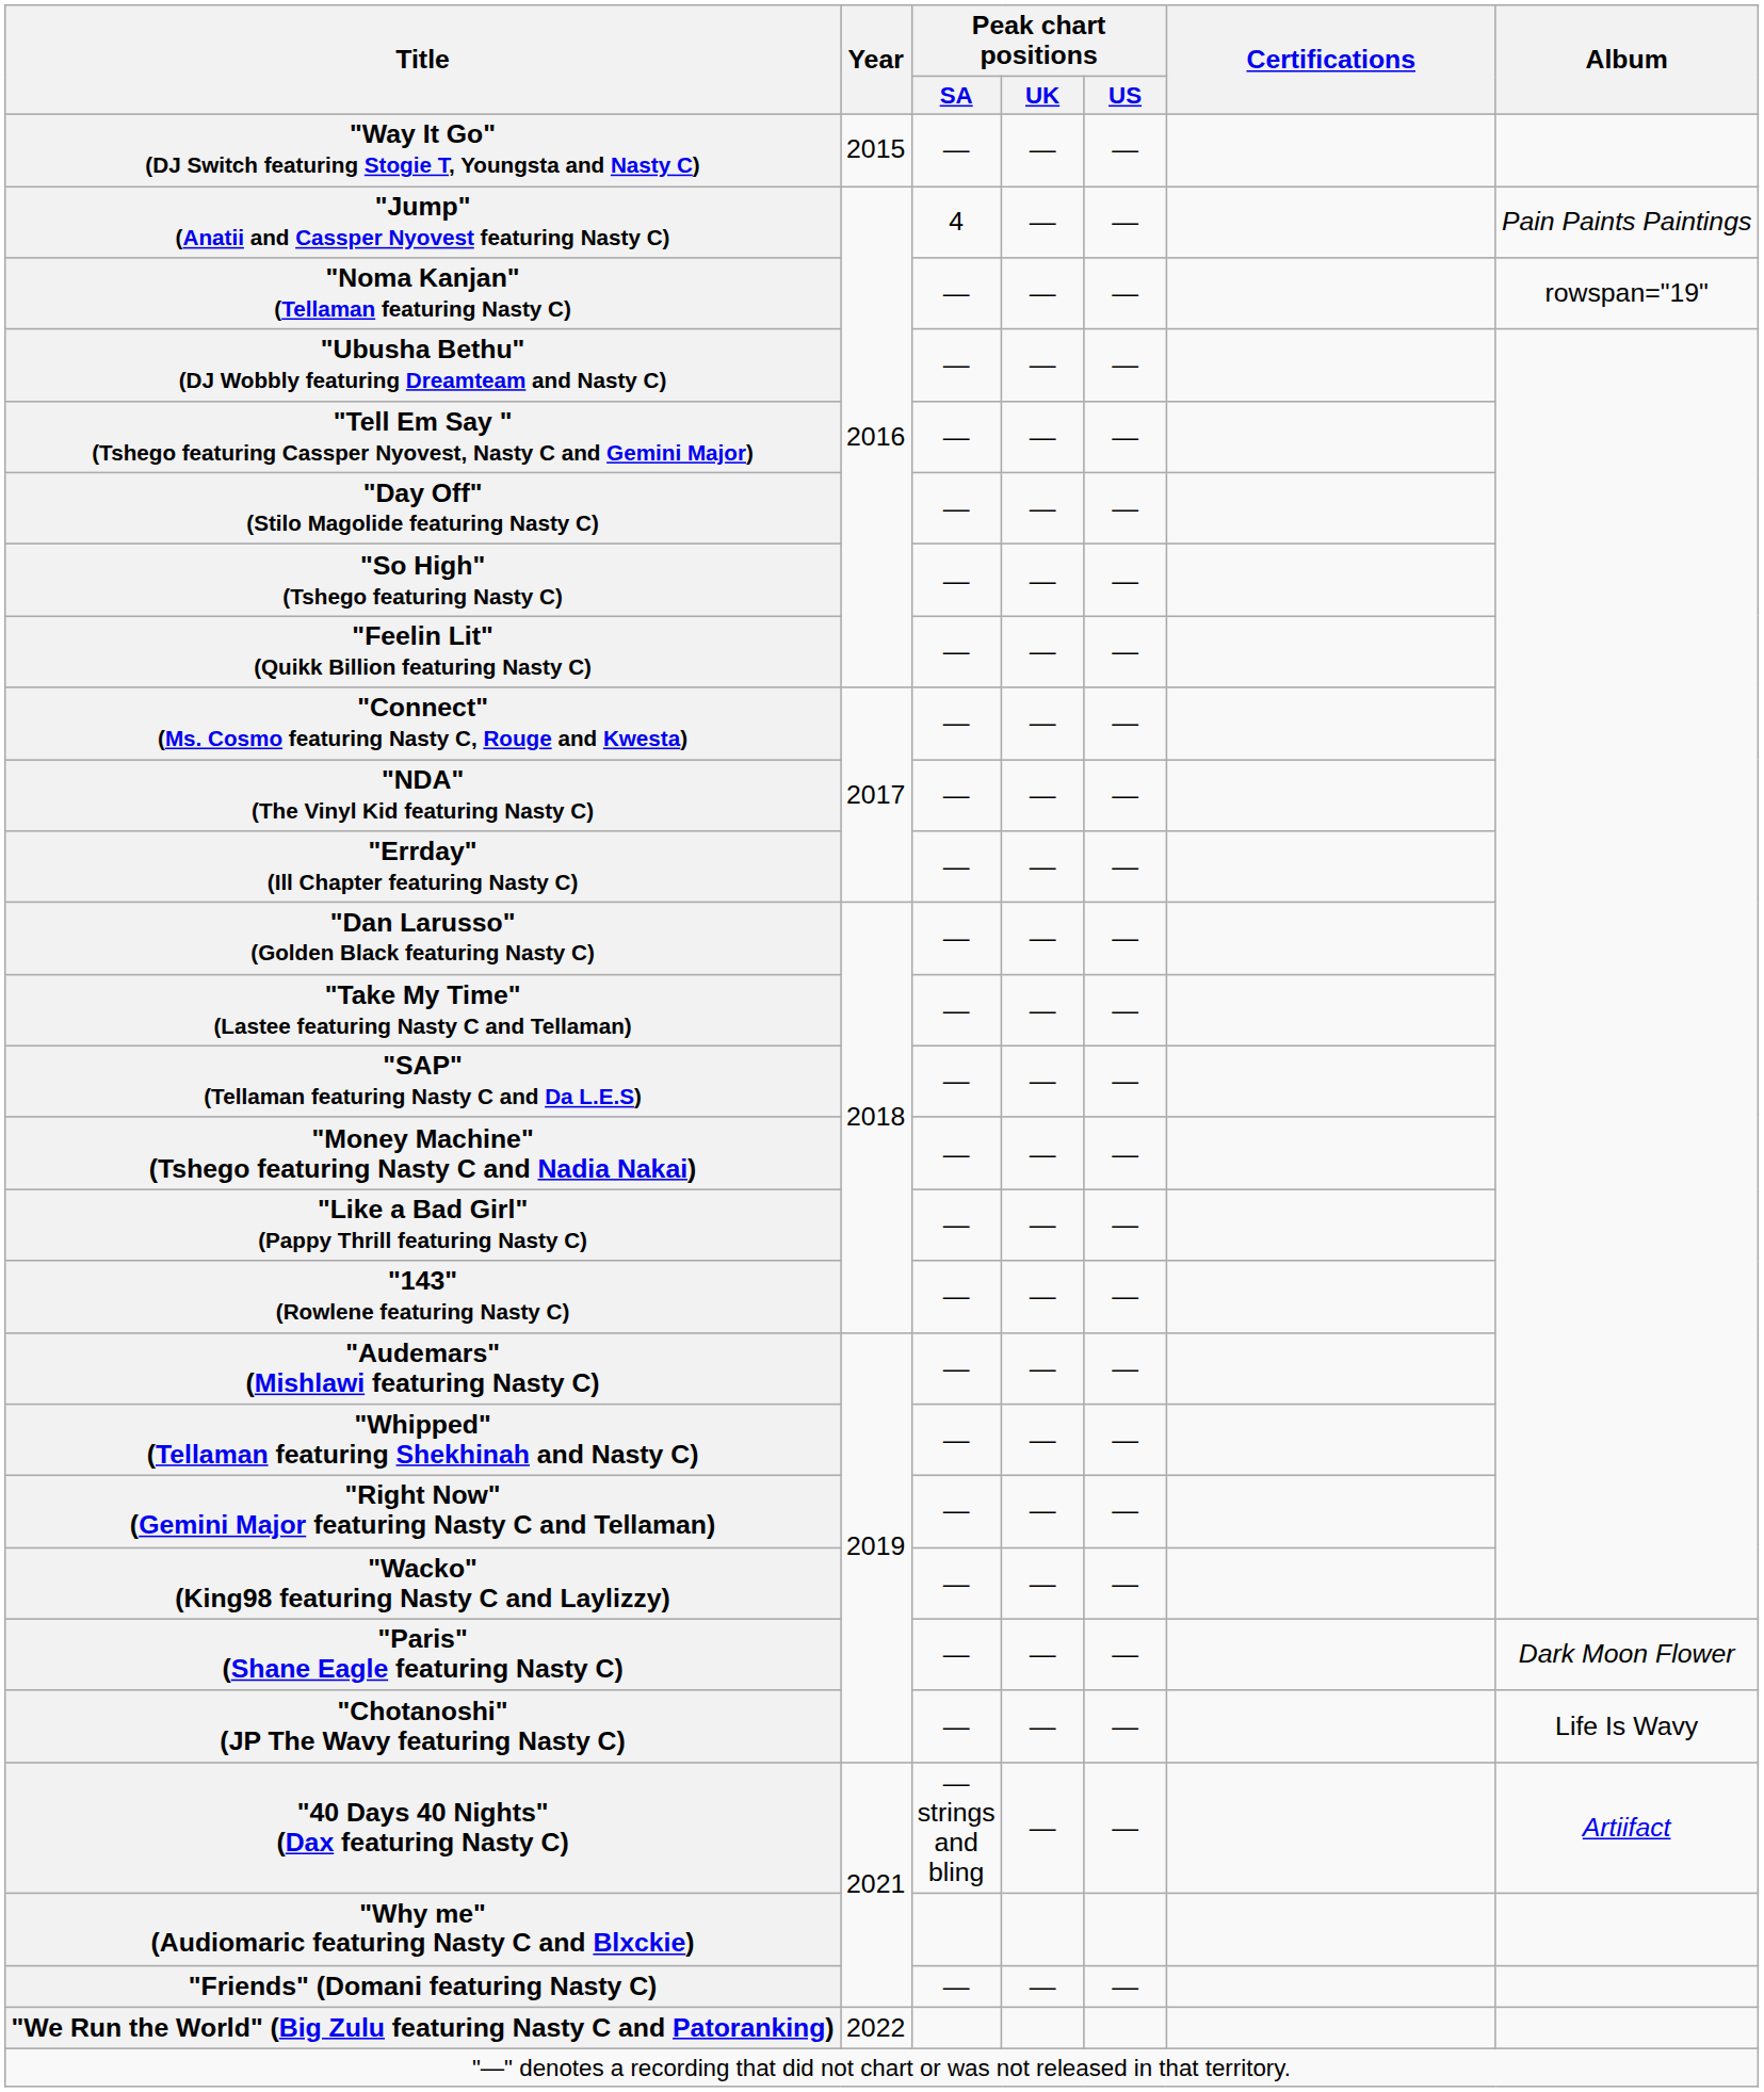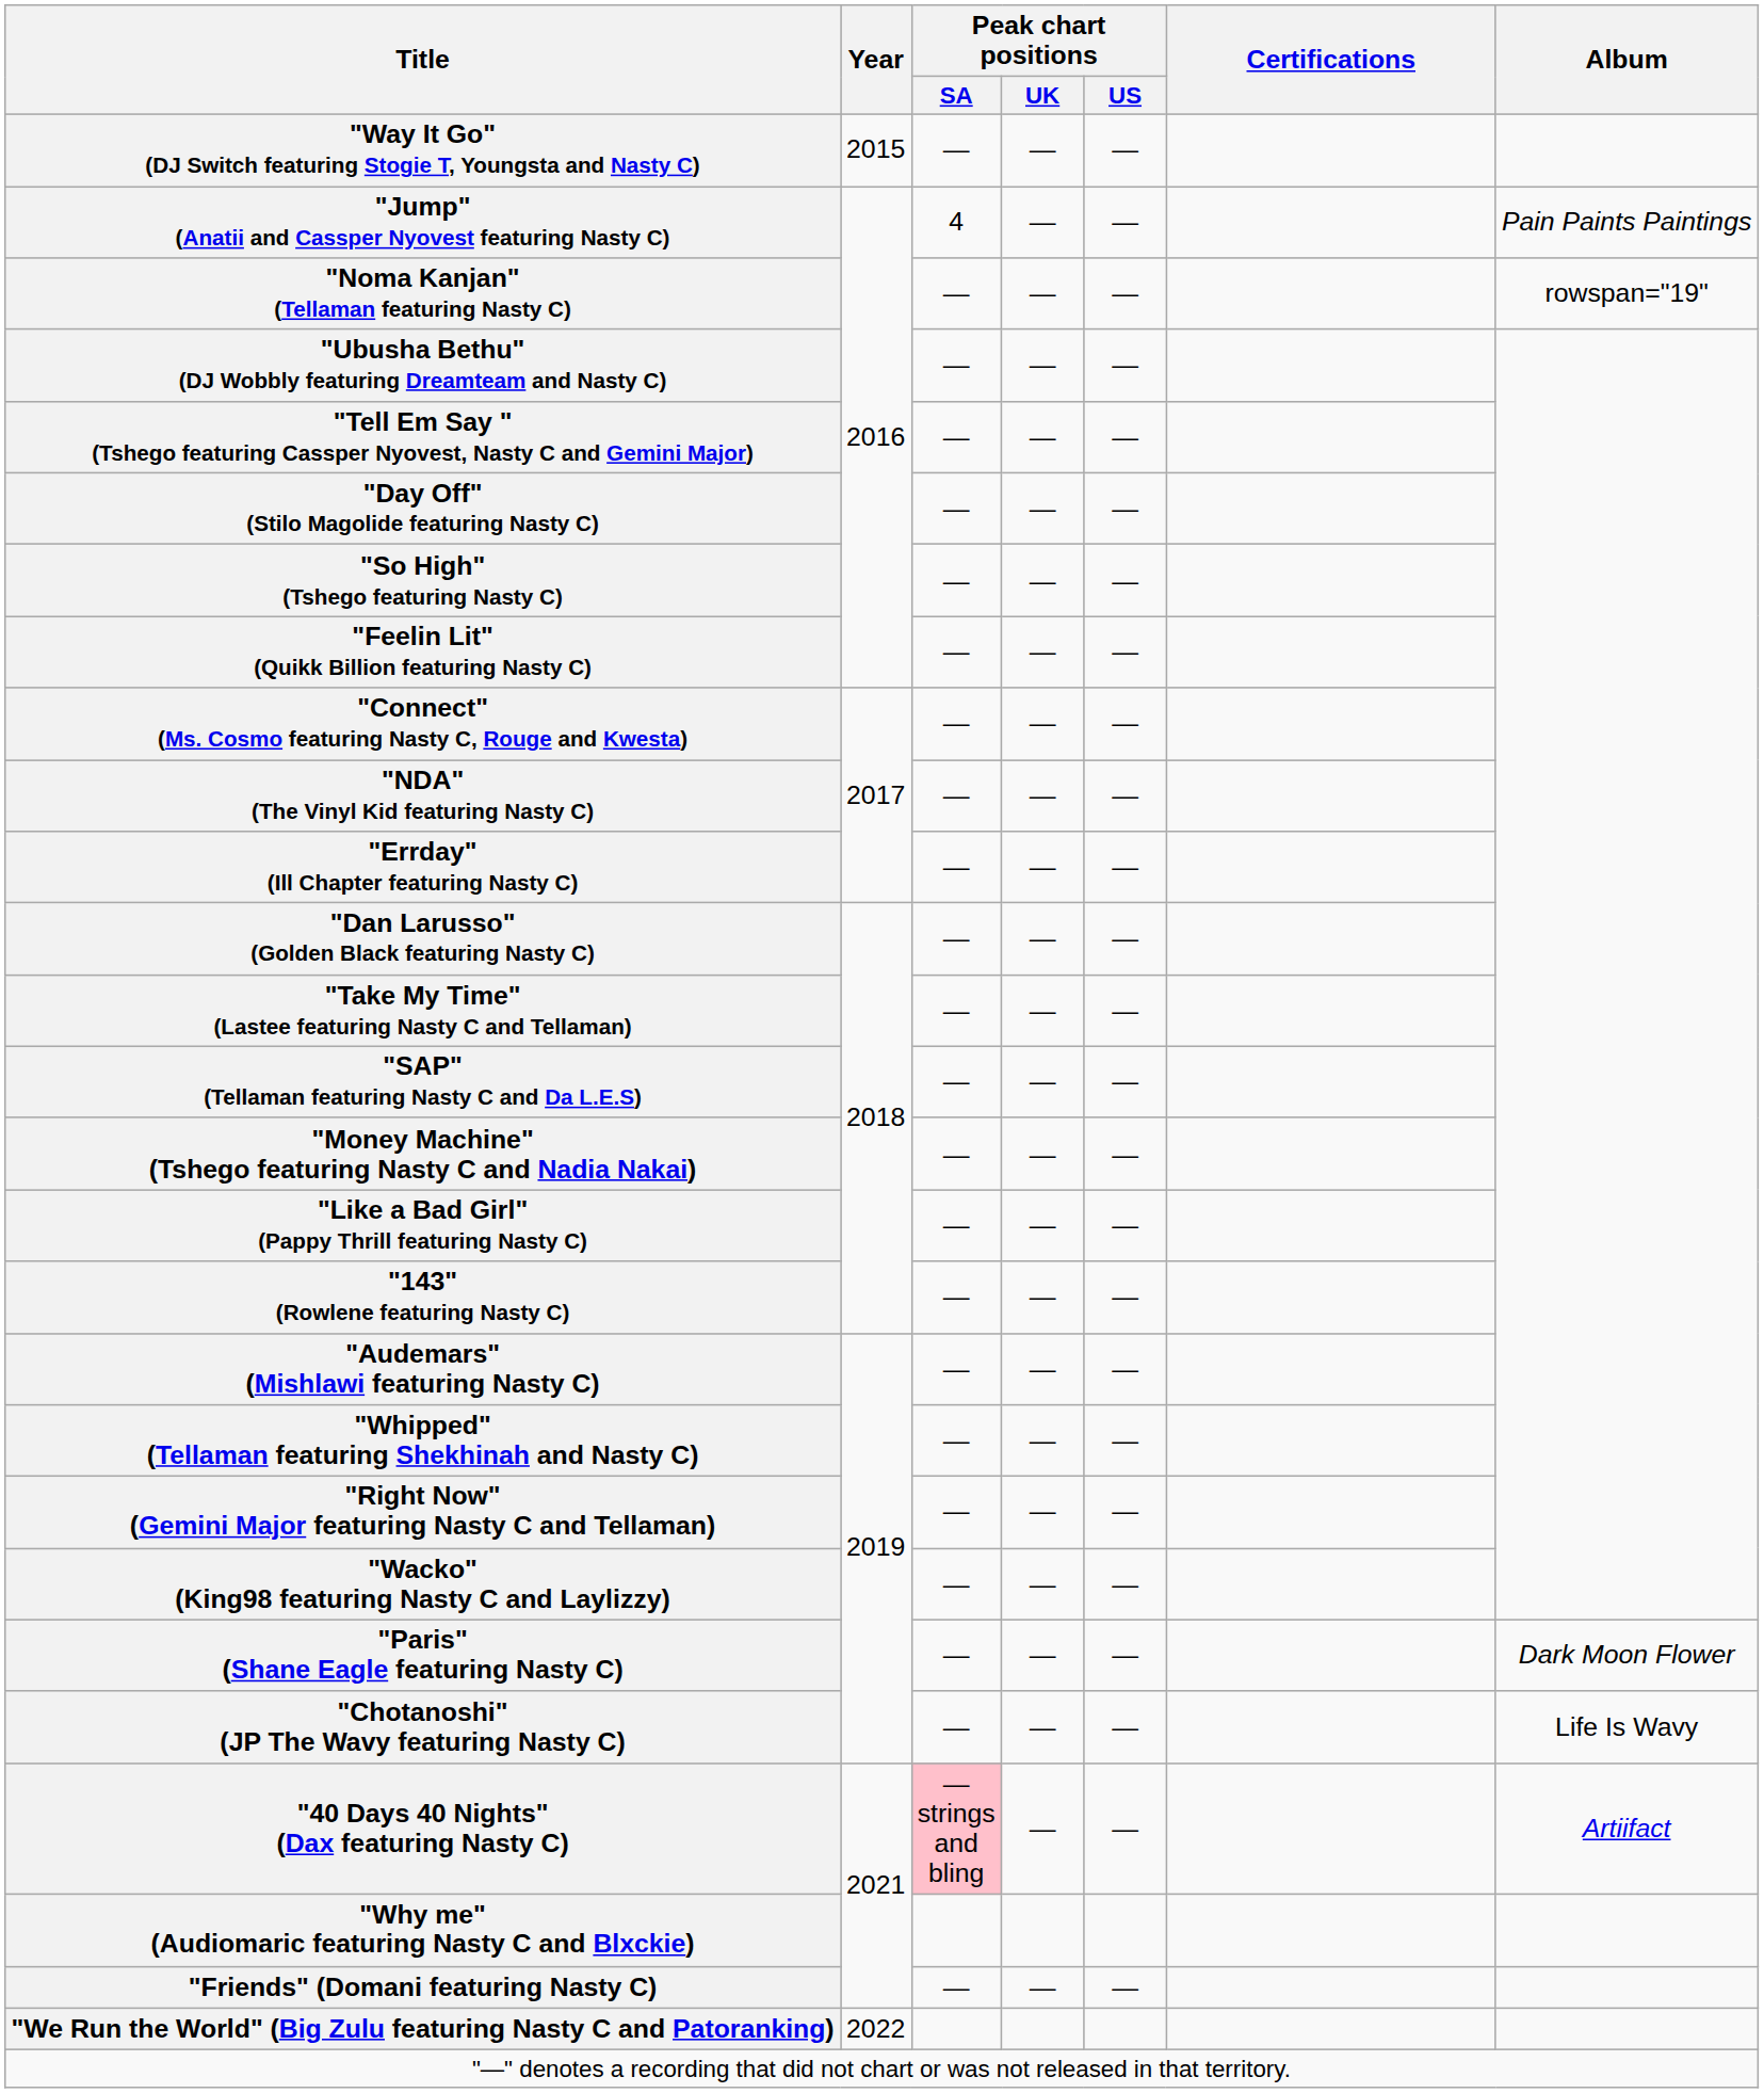"40 Days 40 Nights" (Dax featuring Nasty C) | Peak chart positions / SA: no background -> pink background
